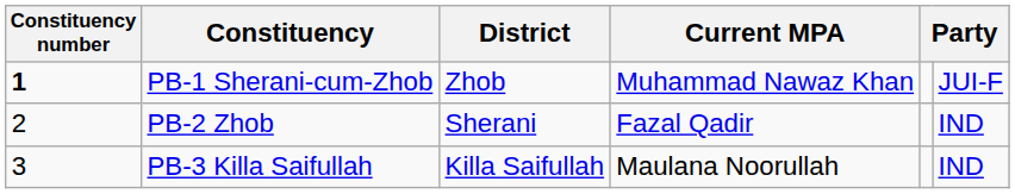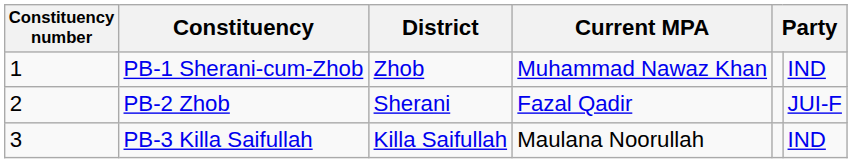PB-1 Sherani-cum-Zhob | Constituency number: bold -> normal
PB-1 Sherani-cum-Zhob | column 6: JUI-F -> IND
PB-2 Zhob | column 6: IND -> JUI-F
